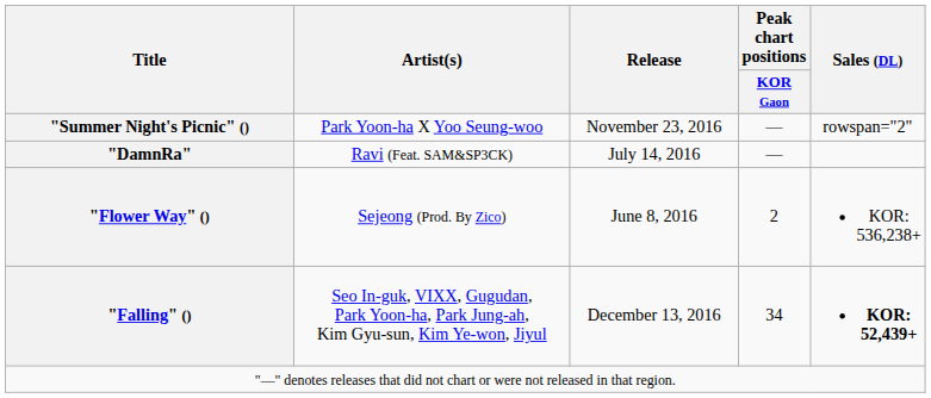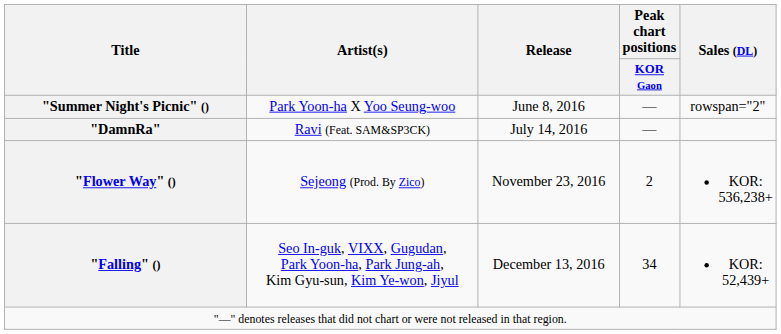"Summer Night's Picnic" () | Release: November 23, 2016 -> June 8, 2016
"Flower Way" () | Release: June 8, 2016 -> November 23, 2016
"Falling" () | Sales (DL): bold -> normal
